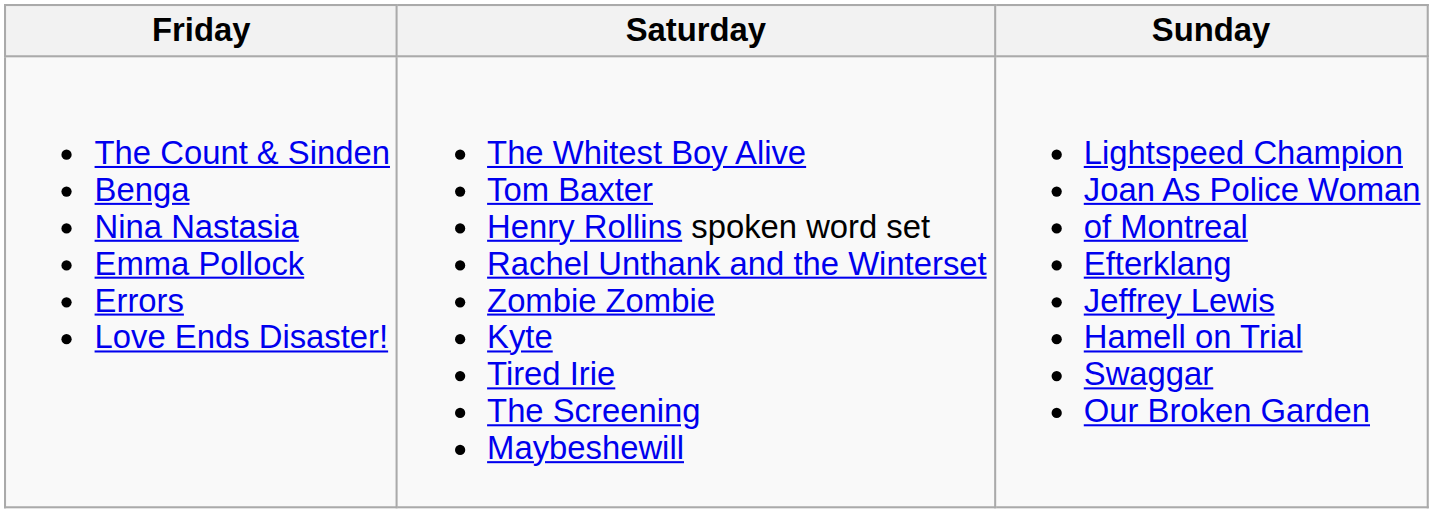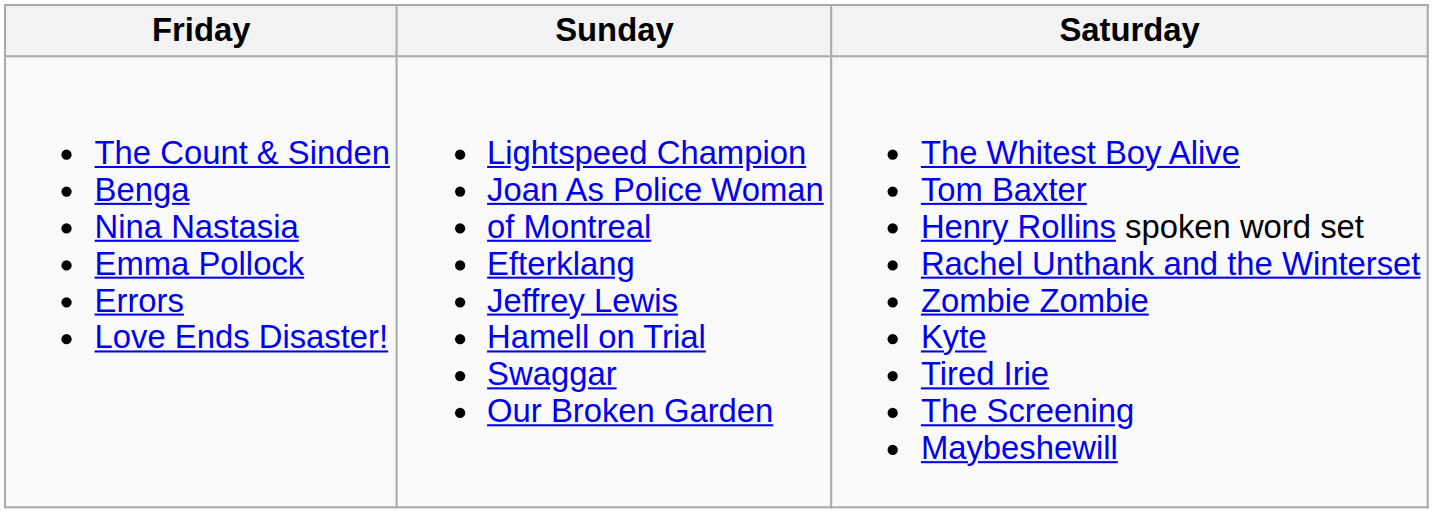columns swapped: Saturday <-> Sunday
